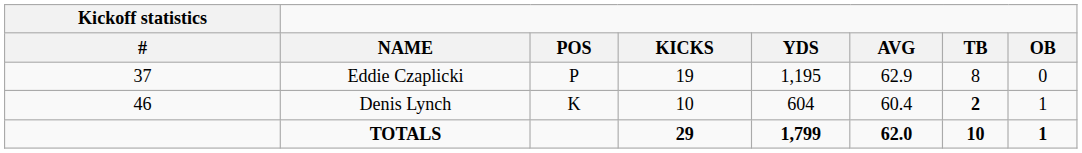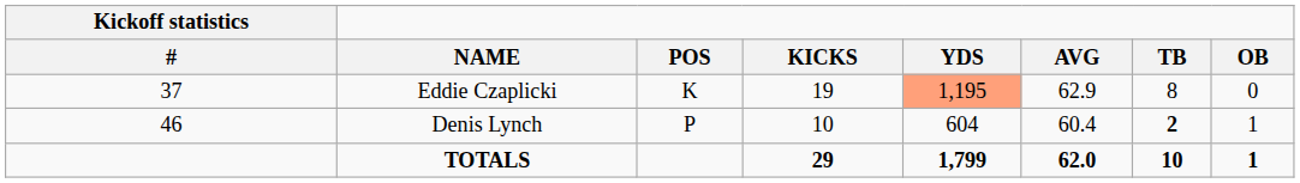Eddie Czaplicki | POS: P -> K
Eddie Czaplicki | YDS: no background -> lightsalmon background
Denis Lynch | POS: K -> P
